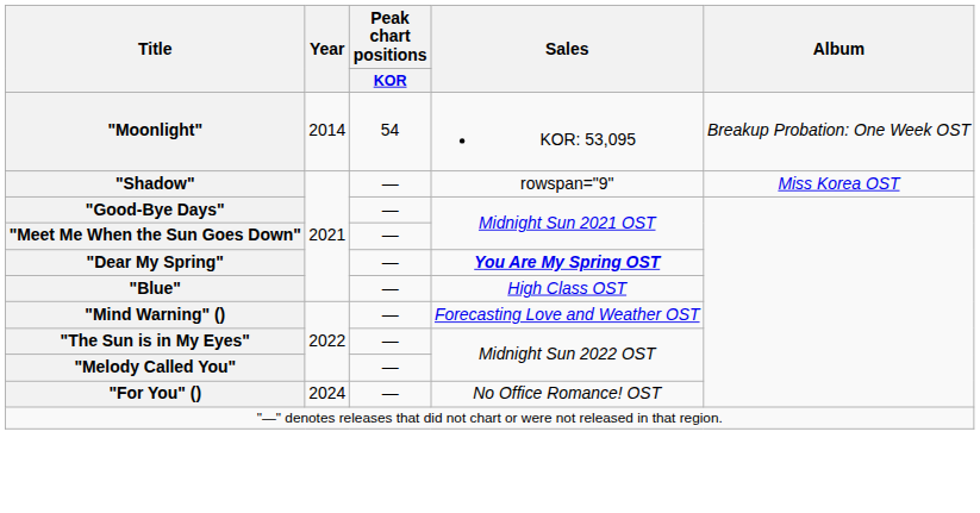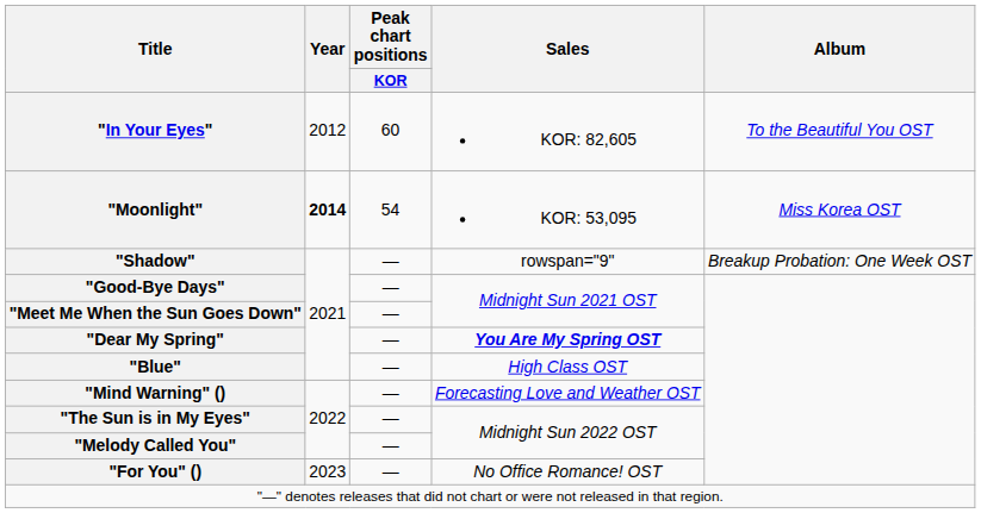+ row: "In Your Eyes" | 2012 | 60 | KOR: 82,605 | To the Beautiful You OST
"Moonlight" | Year: normal -> bold
"Moonlight" | Album: Breakup Probation: One Week OST -> Miss Korea OST
"Shadow" | Album: Miss Korea OST -> Breakup Probation: One Week OST
"For You" () | Year: 2024 -> 2023
